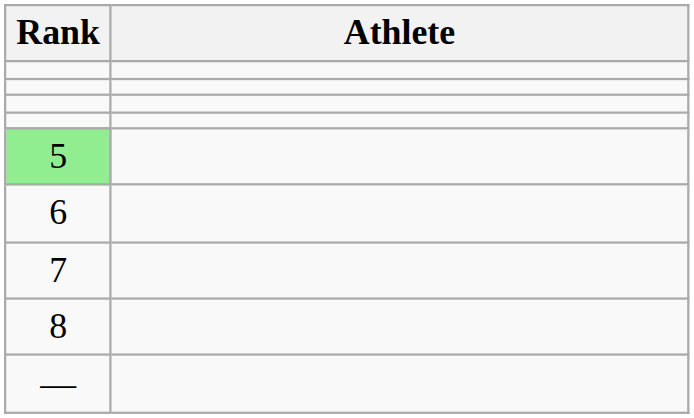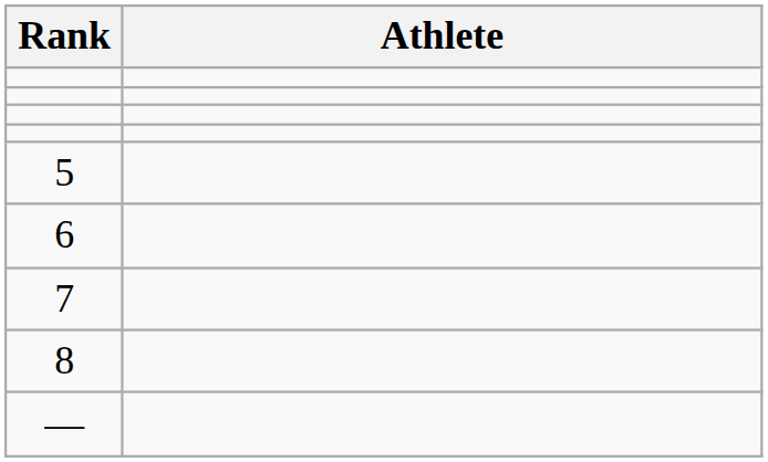row 6 | Rank: lightgreen background -> no background
